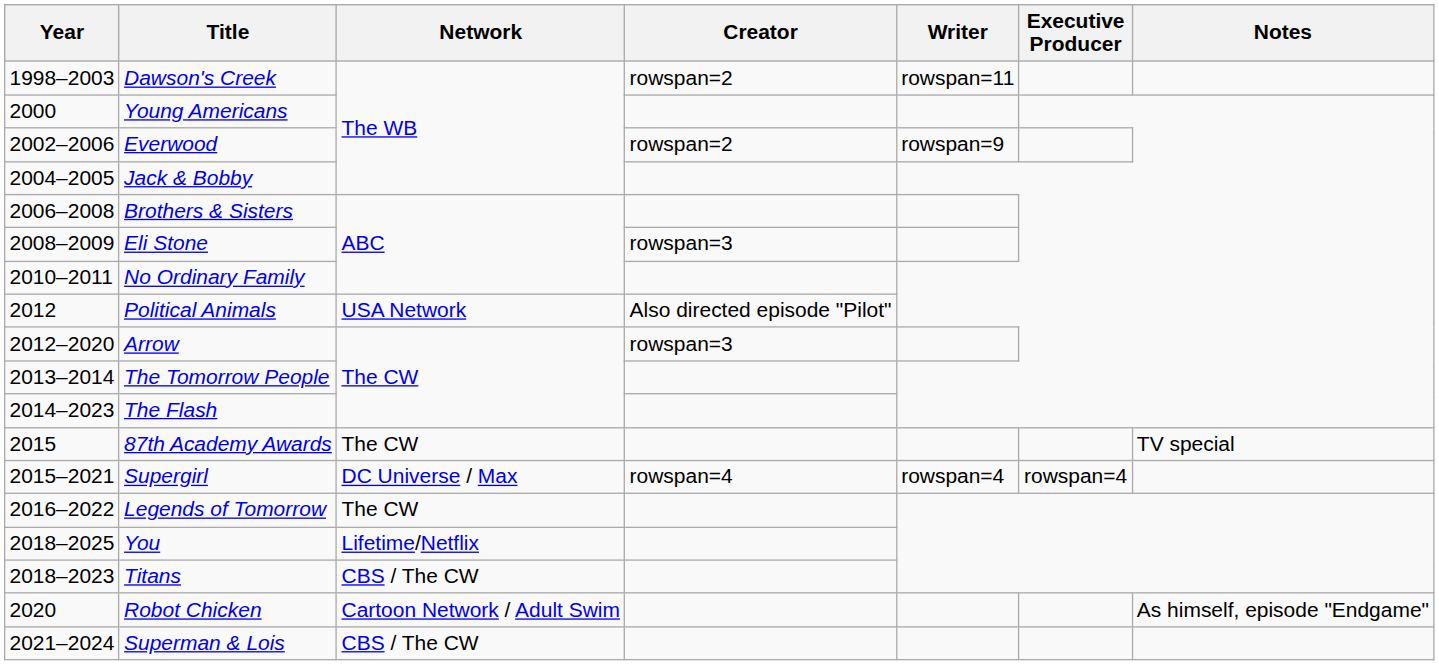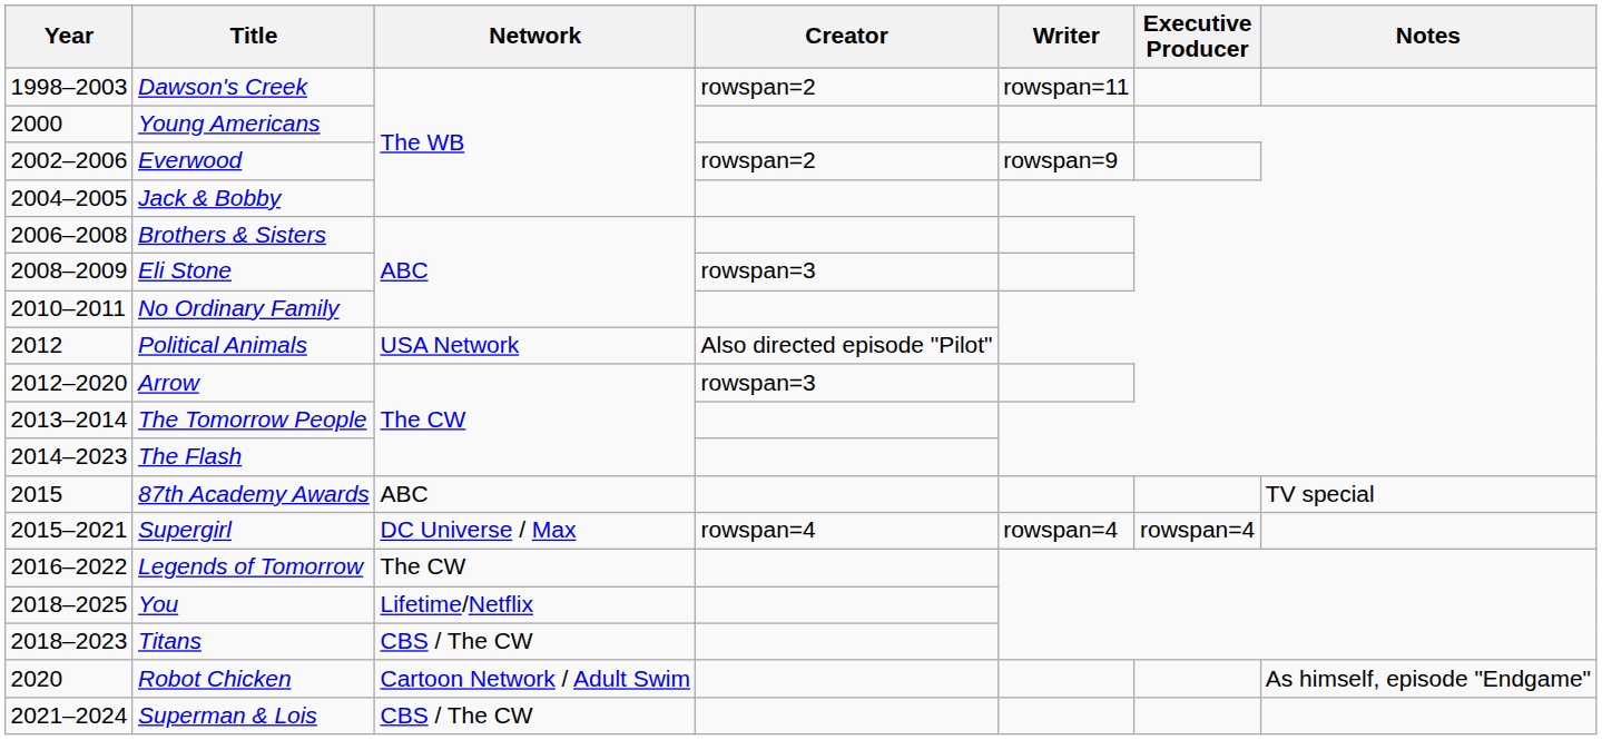87th Academy Awards | Network: The CW -> ABC
